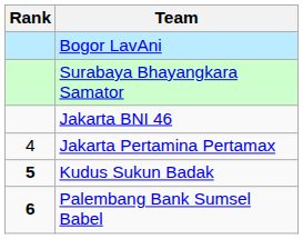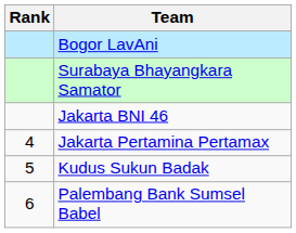Kudus Sukun Badak | Rank: bold -> normal
Palembang Bank Sumsel Babel | Rank: bold -> normal
